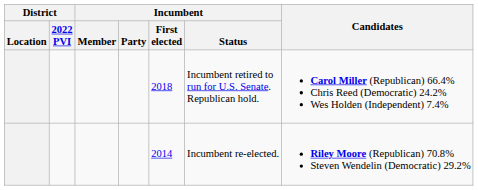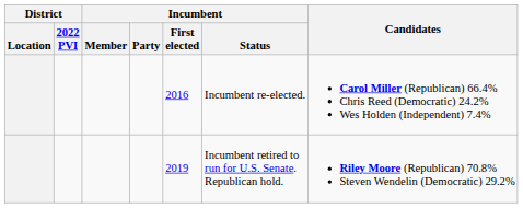row 3 | Incumbent / First elected: 2018 -> 2016
row 3 | Incumbent / Status: Incumbent retired to run for U.S. Senate. Republican hold. -> Incumbent re-elected.
row 4 | Incumbent / First elected: 2014 -> 2019
row 4 | Incumbent / Status: Incumbent re-elected. -> Incumbent retired to run for U.S. Senate. Republican hold.
